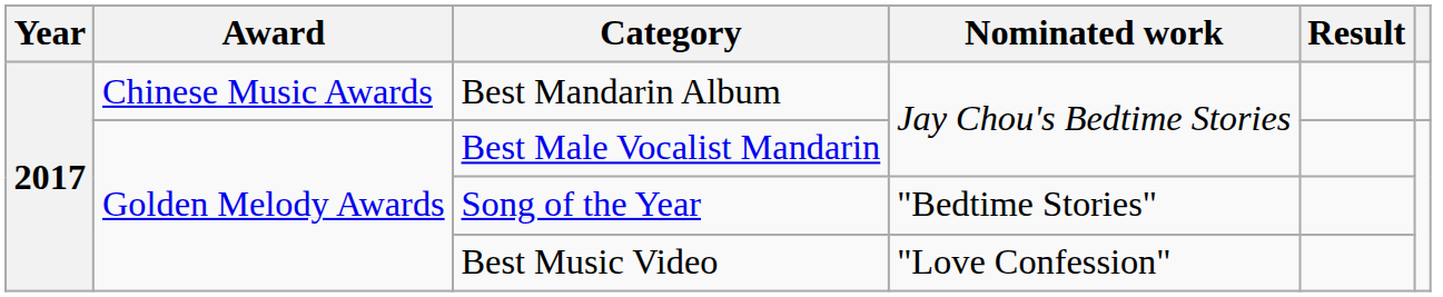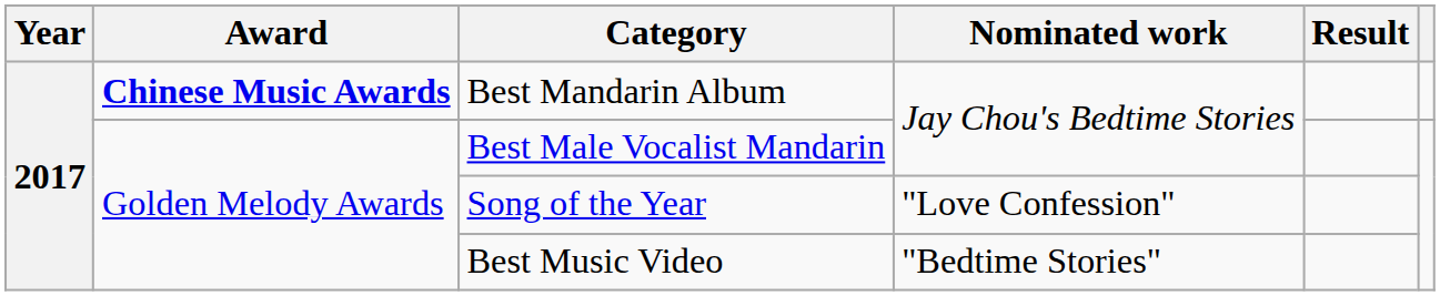Best Mandarin Album | Award: normal -> bold
Song of the Year | Nominated work: "Bedtime Stories" -> "Love Confession"
Best Music Video | Nominated work: "Love Confession" -> "Bedtime Stories"
